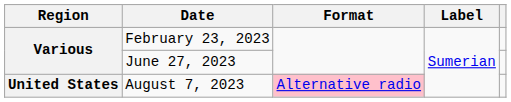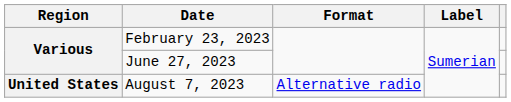August 7, 2023 | Format: pink background -> no background
